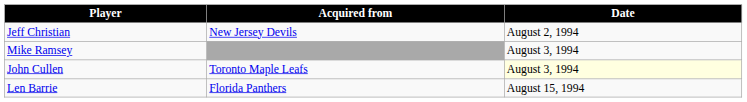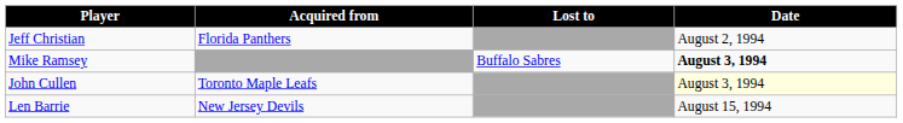+ column: Lost to | Buffalo Sabres
Jeff Christian | Acquired from: New Jersey Devils -> Florida Panthers
Mike Ramsey | Date: normal -> bold
Len Barrie | Acquired from: Florida Panthers -> New Jersey Devils
